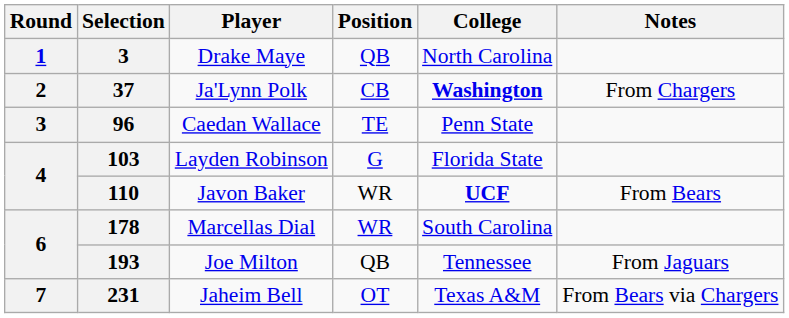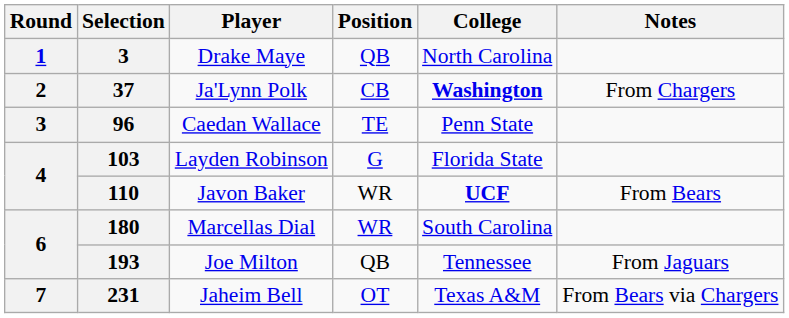Marcellas Dial | Selection: 178 -> 180
